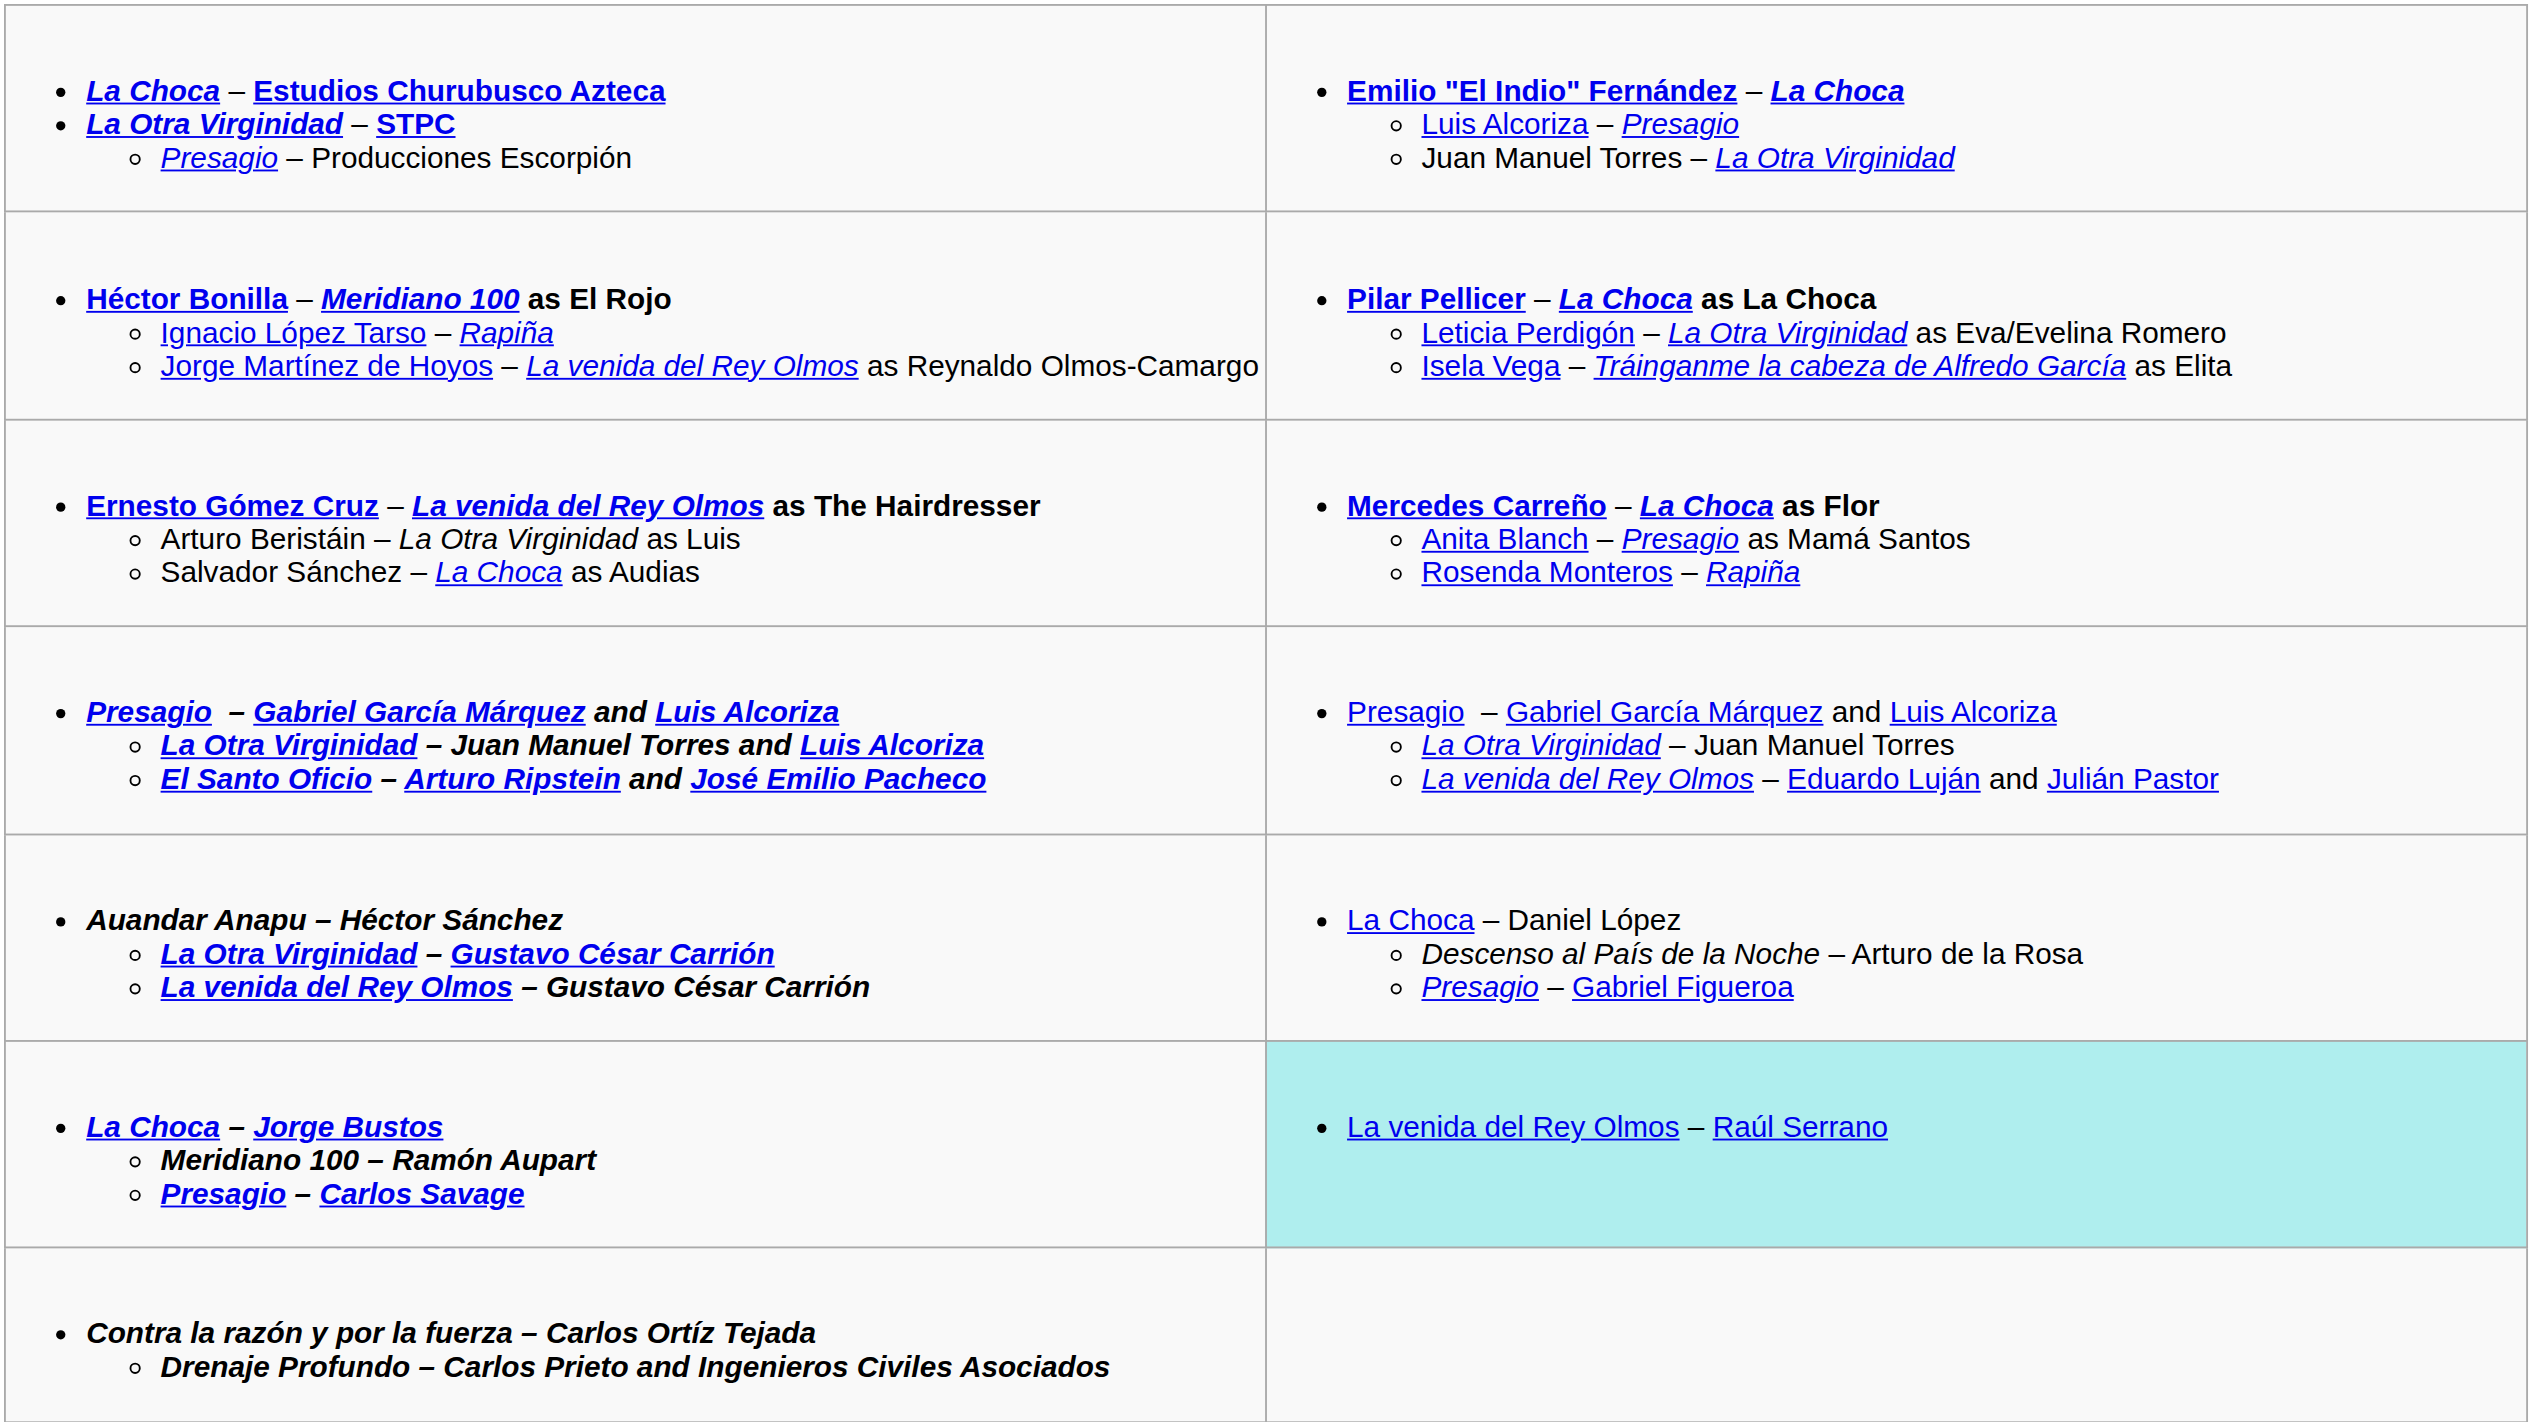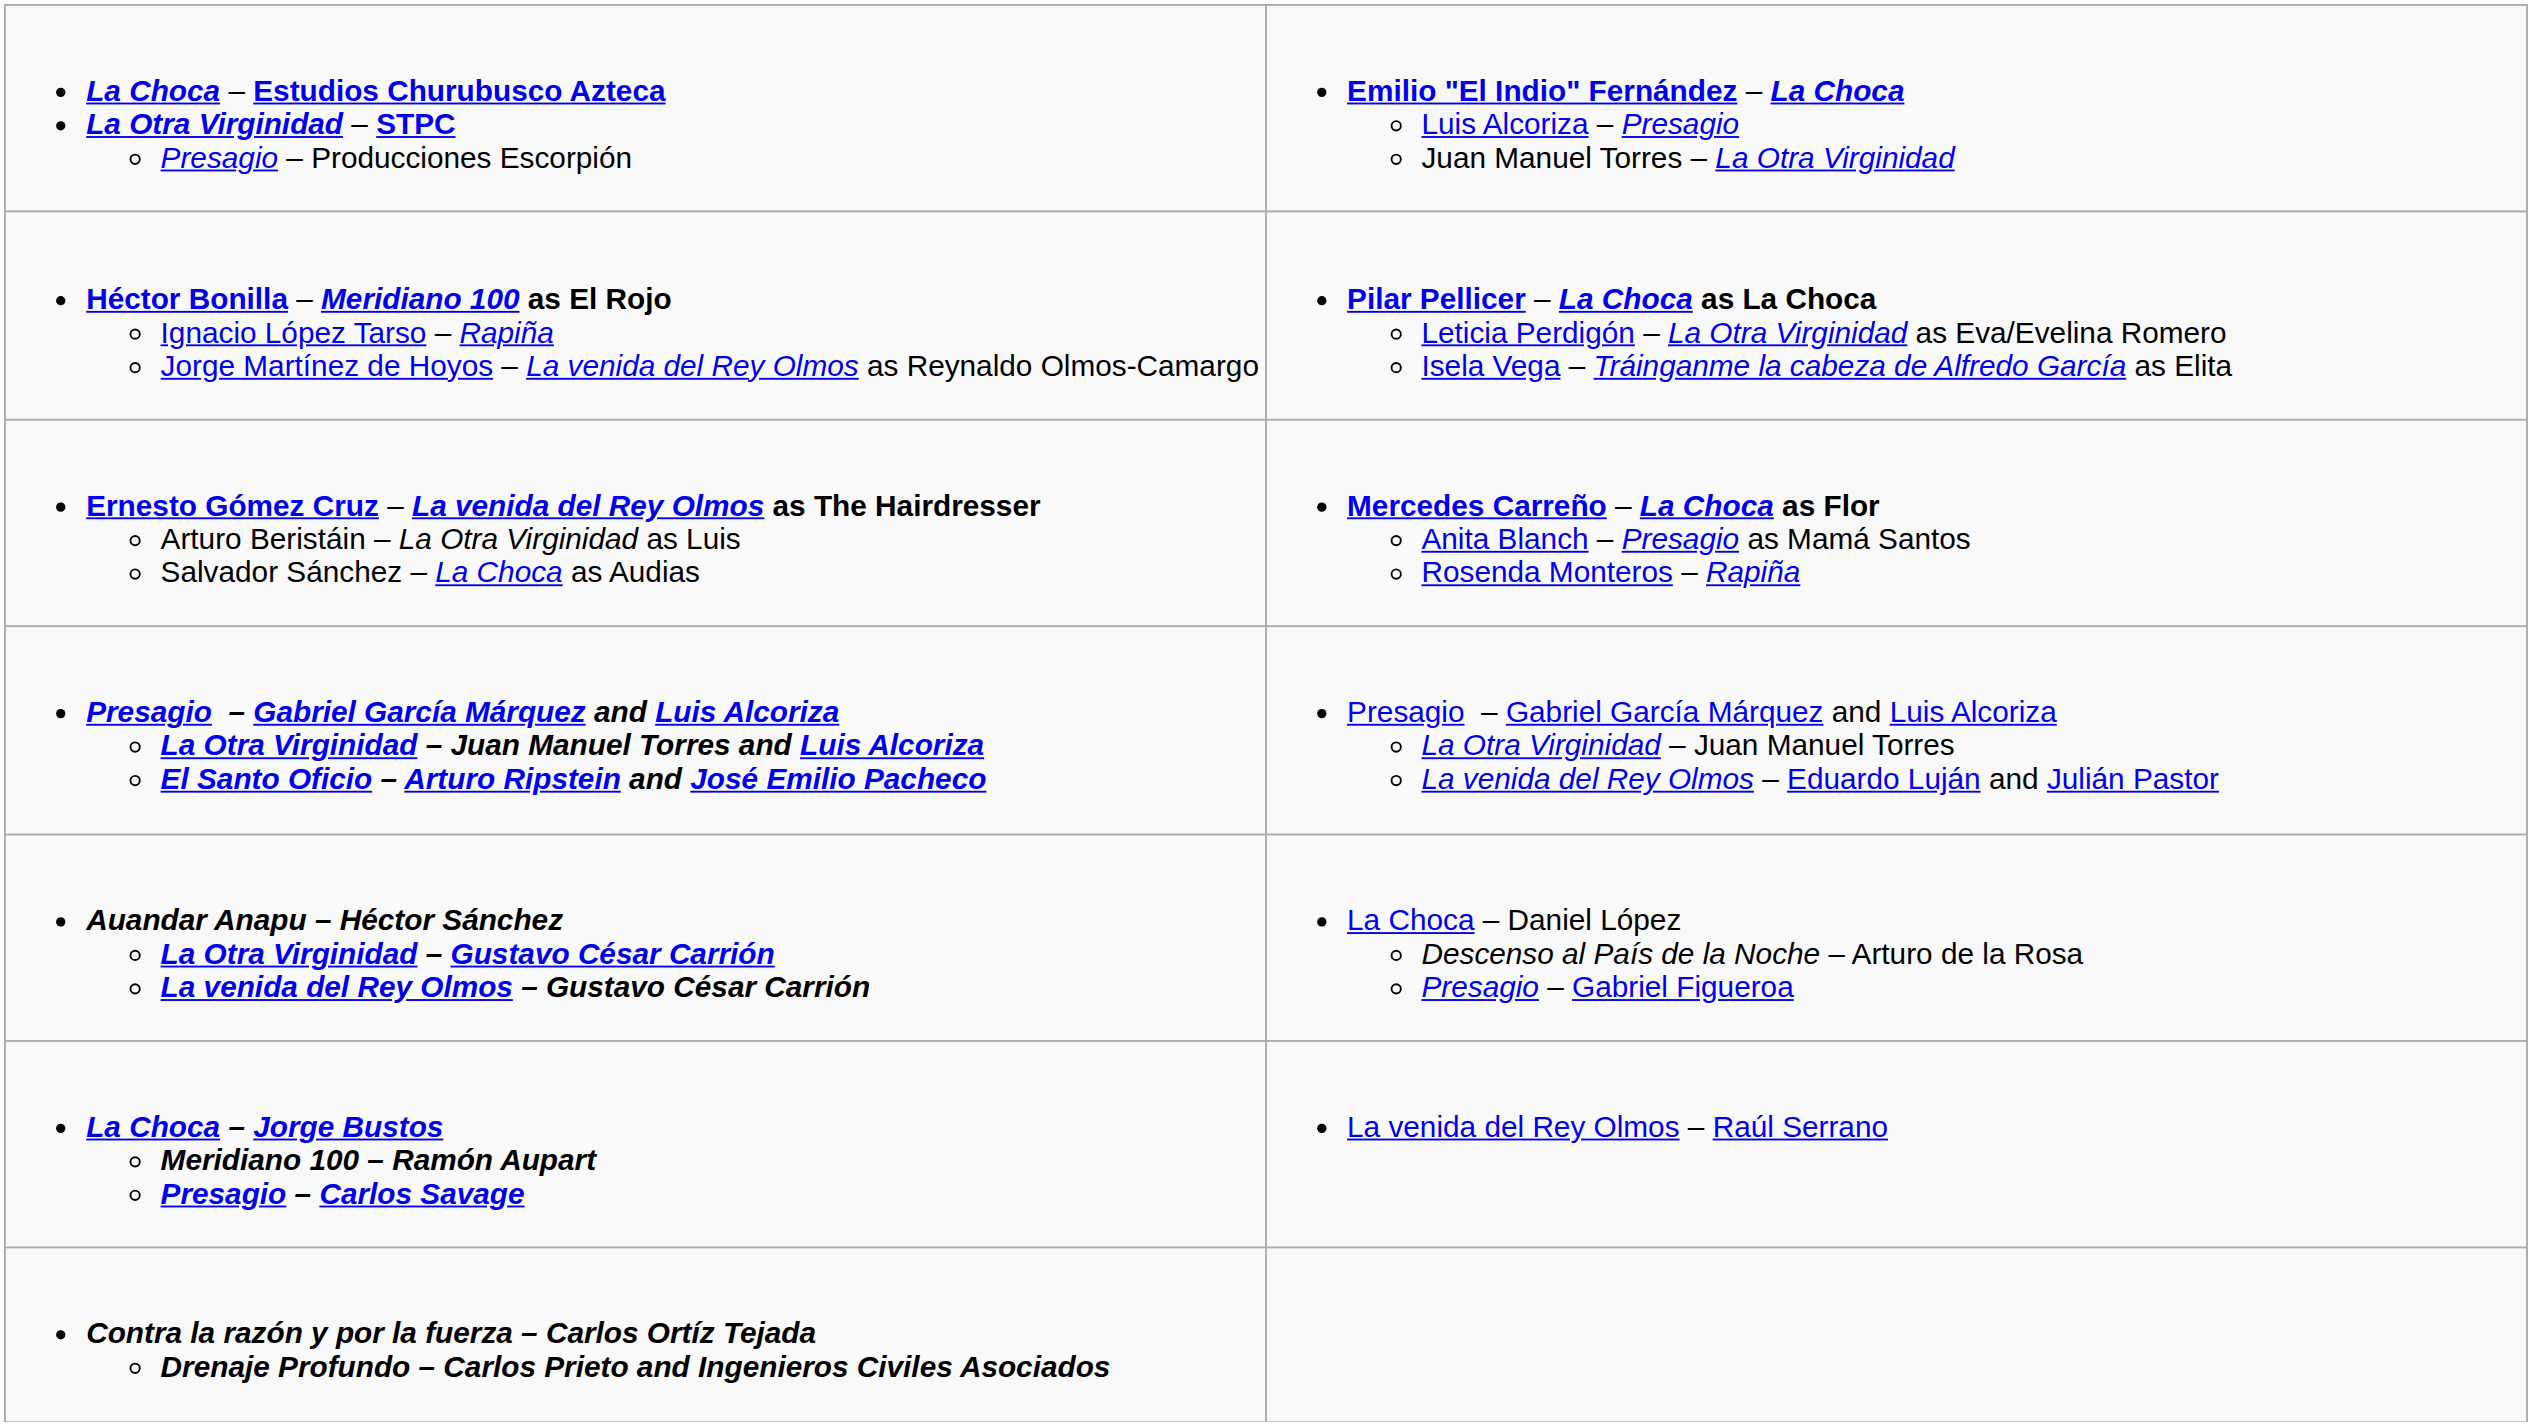row 6 | column 2: paleturquoise background -> no background
